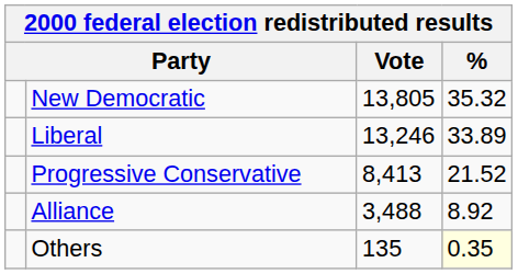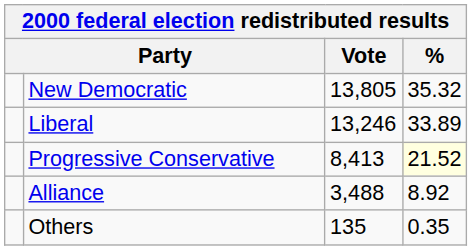Progressive Conservative | %: no background -> lightyellow background
Others | %: lightyellow background -> no background
